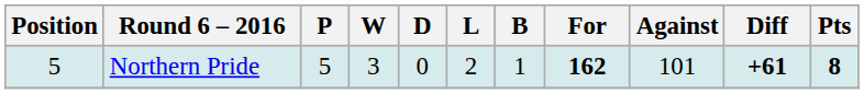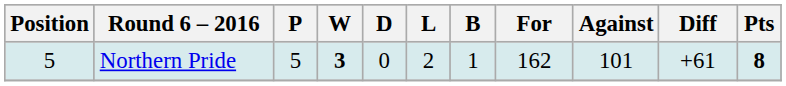Northern Pride | W: normal -> bold
Northern Pride | For: bold -> normal
Northern Pride | Diff: bold -> normal
